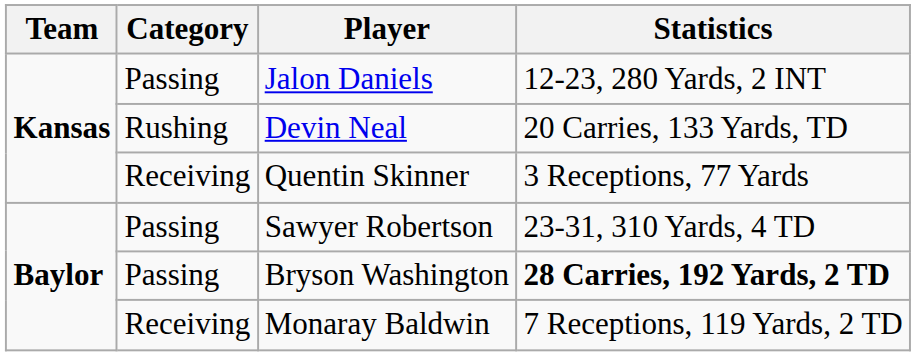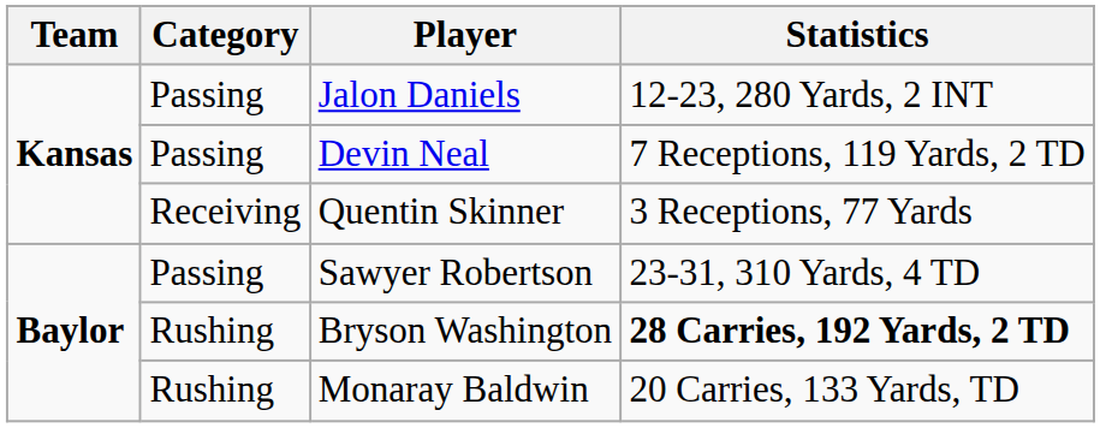Devin Neal | Category: Rushing -> Passing
Devin Neal | Statistics: 20 Carries, 133 Yards, TD -> 7 Receptions, 119 Yards, 2 TD
Bryson Washington | Category: Passing -> Rushing
Monaray Baldwin | Category: Receiving -> Rushing
Monaray Baldwin | Statistics: 7 Receptions, 119 Yards, 2 TD -> 20 Carries, 133 Yards, TD
